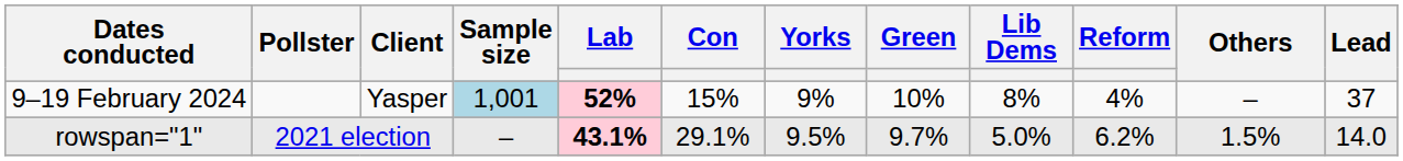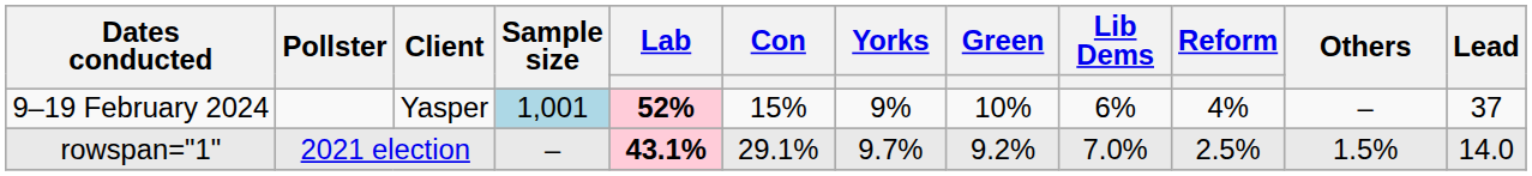9–19 February 2024 | Lib Dems: 8% -> 6%
rowspan="1" | Yorks: 9.5% -> 9.7%
rowspan="1" | Green: 9.7% -> 9.2%
rowspan="1" | Lib Dems: 5.0% -> 7.0%
rowspan="1" | Reform: 6.2% -> 2.5%
